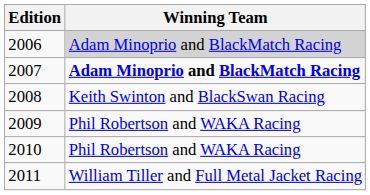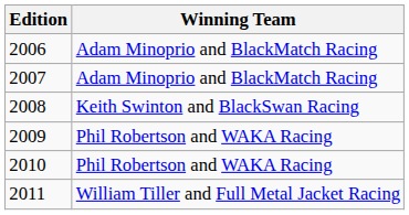2006 | Winning Team: lightgrey background -> no background
2007 | Winning Team: bold -> normal
